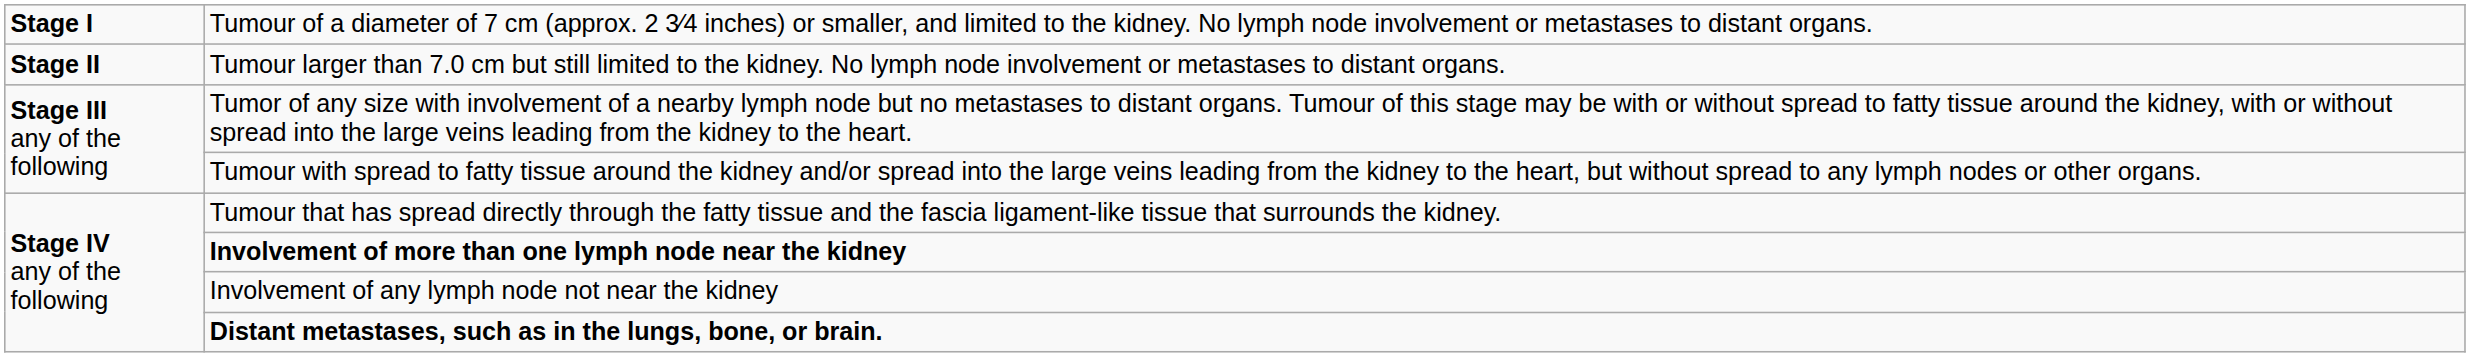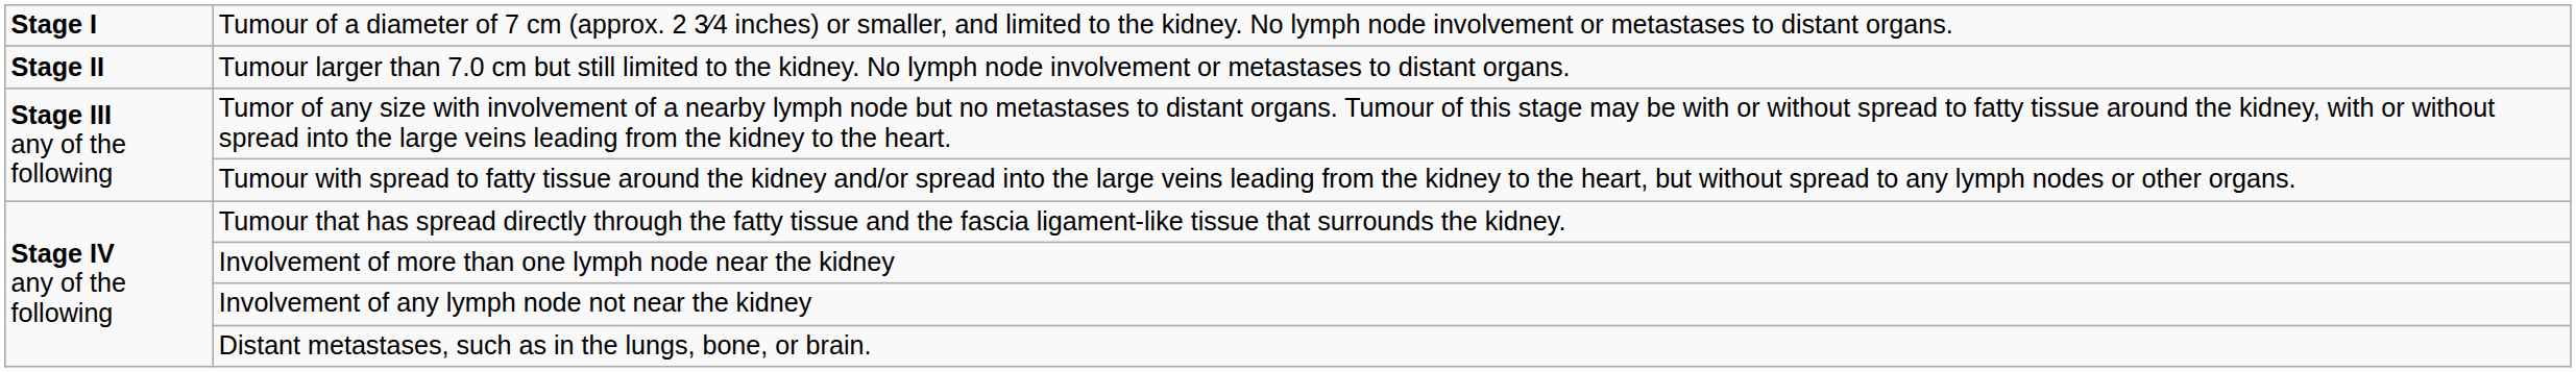Involvement of more than one lymph node near the kidney | column 2: bold -> normal
Distant metastases, such as in the lungs, bone, or brain. | column 2: bold -> normal
